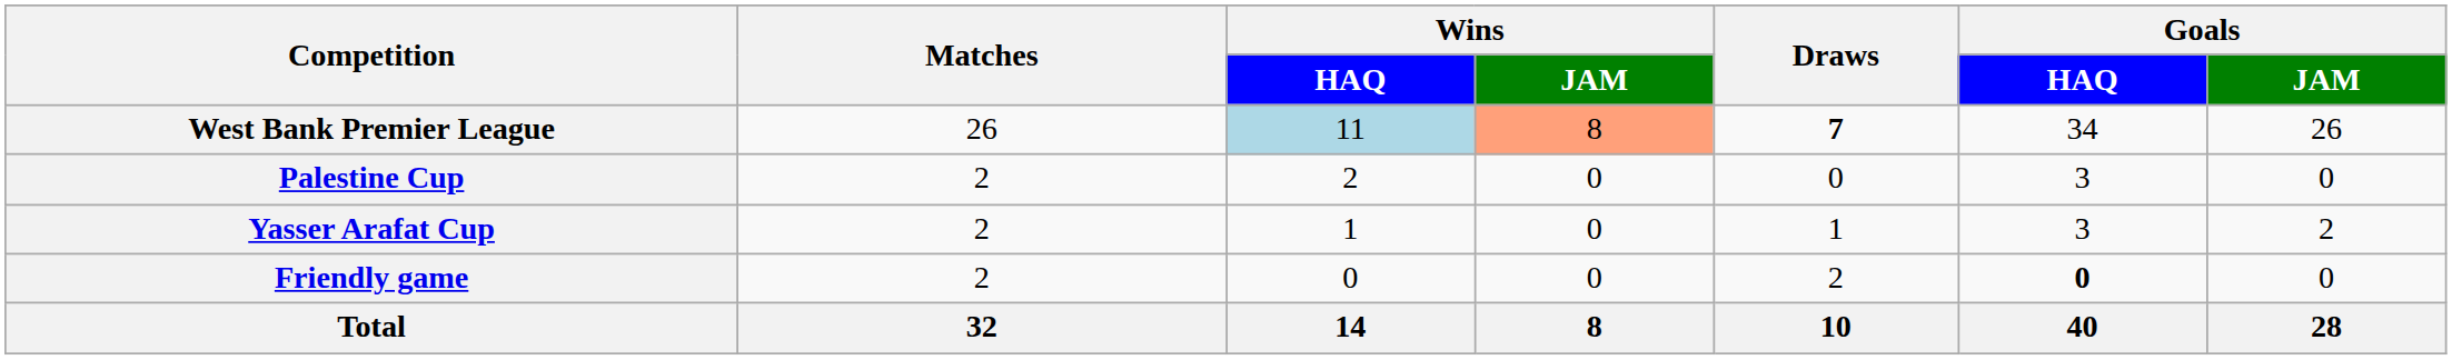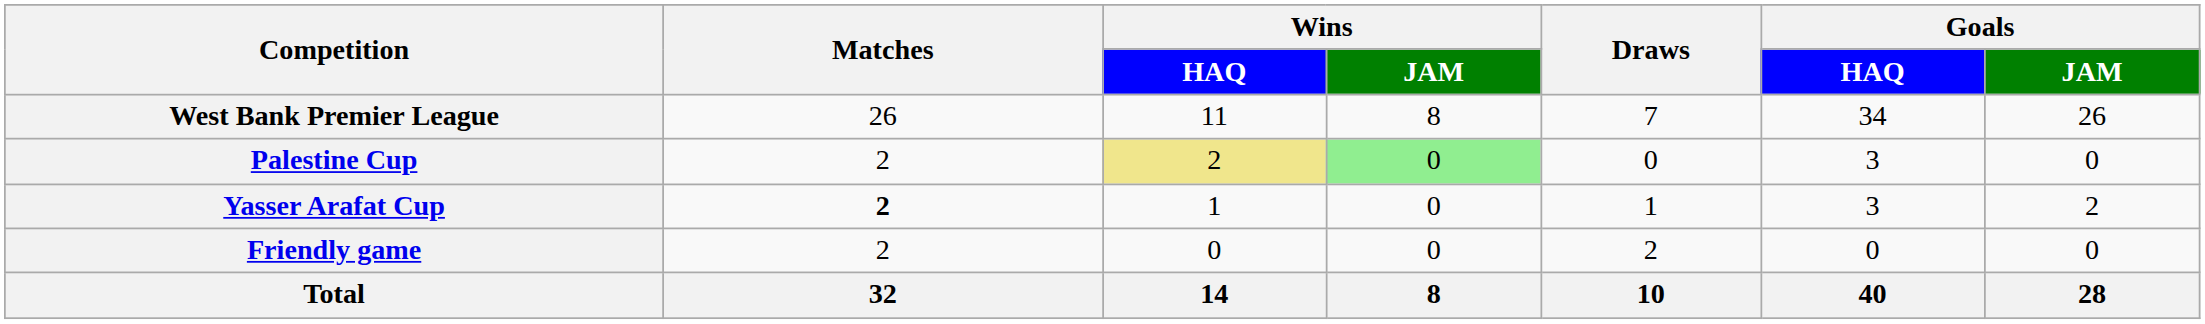West Bank Premier League | Wins / HAQ: lightblue background -> no background
West Bank Premier League | Wins / JAM: lightsalmon background -> no background
West Bank Premier League | Draws: bold -> normal
Palestine Cup | Wins / HAQ: no background -> khaki background
Palestine Cup | Wins / JAM: no background -> lightgreen background
Yasser Arafat Cup | Matches: normal -> bold
Friendly game | Goals / HAQ: bold -> normal
